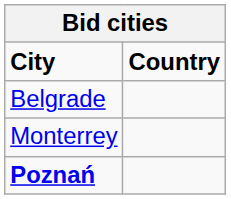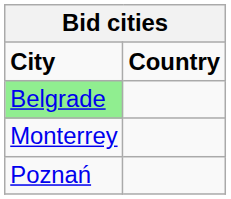Belgrade | City: no background -> lightgreen background
Poznań | City: bold -> normal
